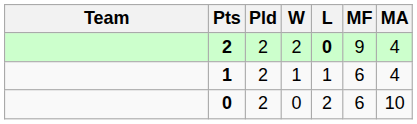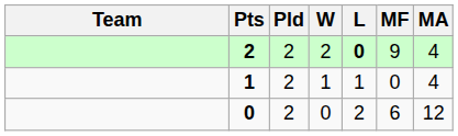row 3 | MF: 6 -> 0
row 4 | MA: 10 -> 12
